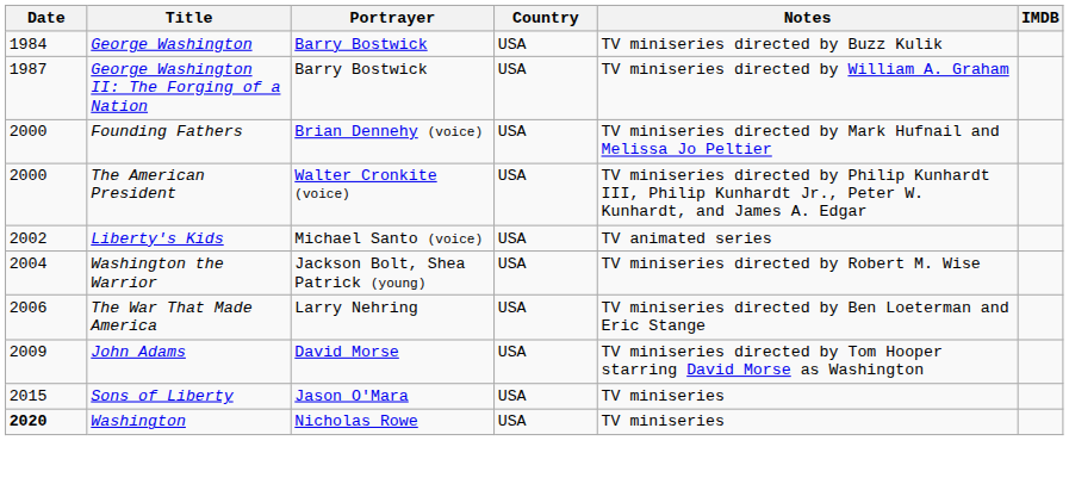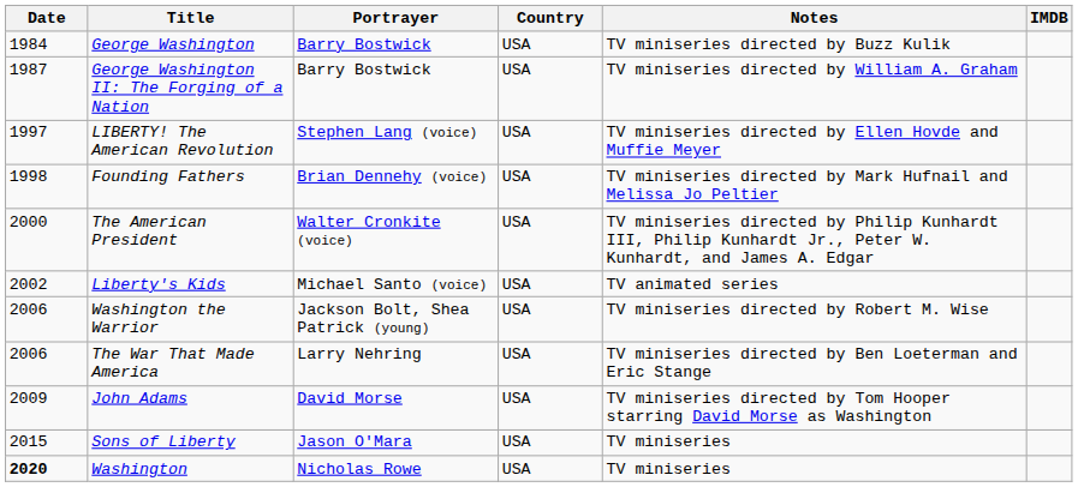+ row: 1997 | LIBERTY! The American Revolution | Stephen Lang (voice) | USA | TV miniseries directed by Ellen Hovde and Muffie Meyer
Founding Fathers | Date: 2000 -> 1998
Washington the Warrior | Date: 2004 -> 2006
